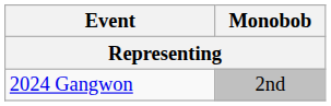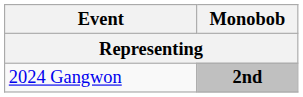2024 Gangwon | Monobob: normal -> bold
